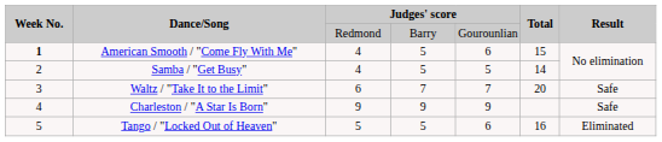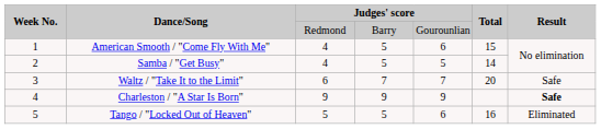American Smooth / "Come Fly With Me" | Week No.: bold -> normal
Charleston / "A Star Is Born" | Result: normal -> bold
